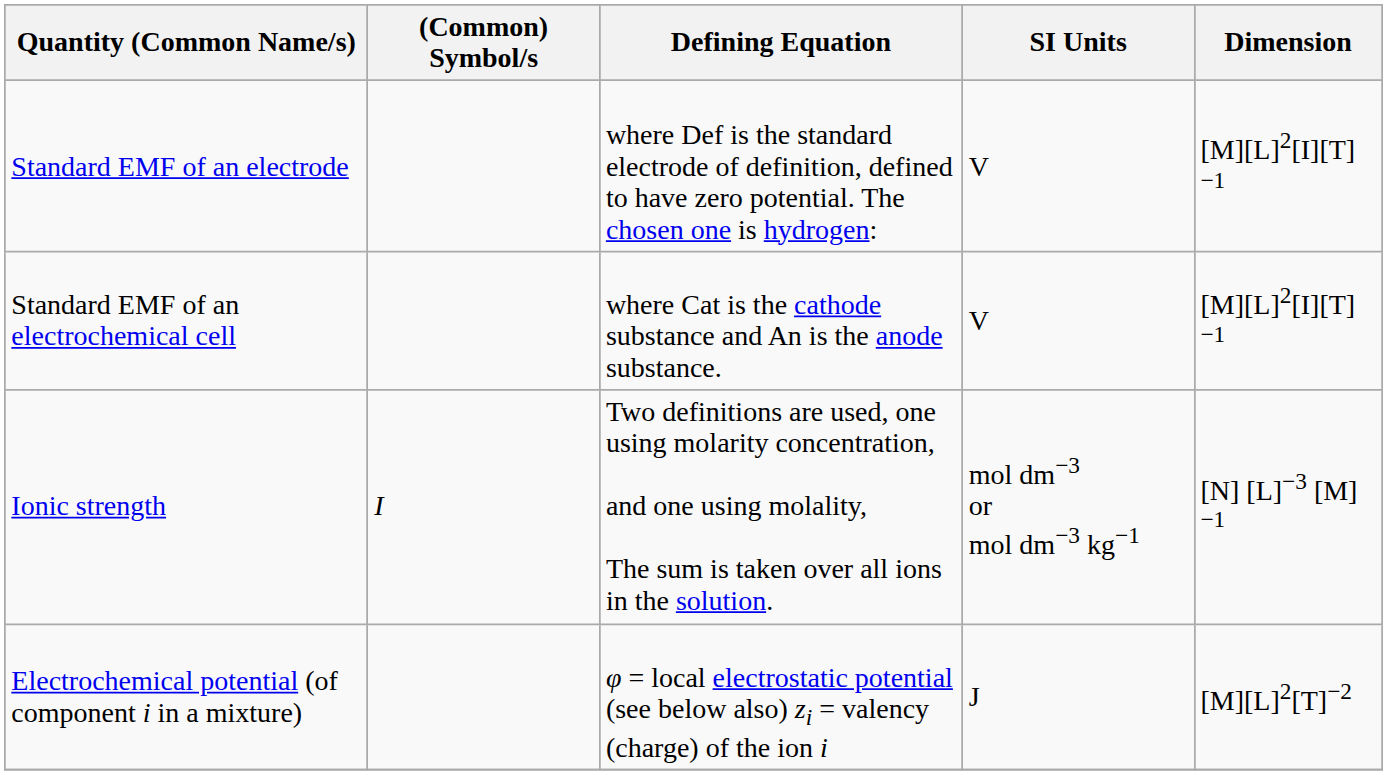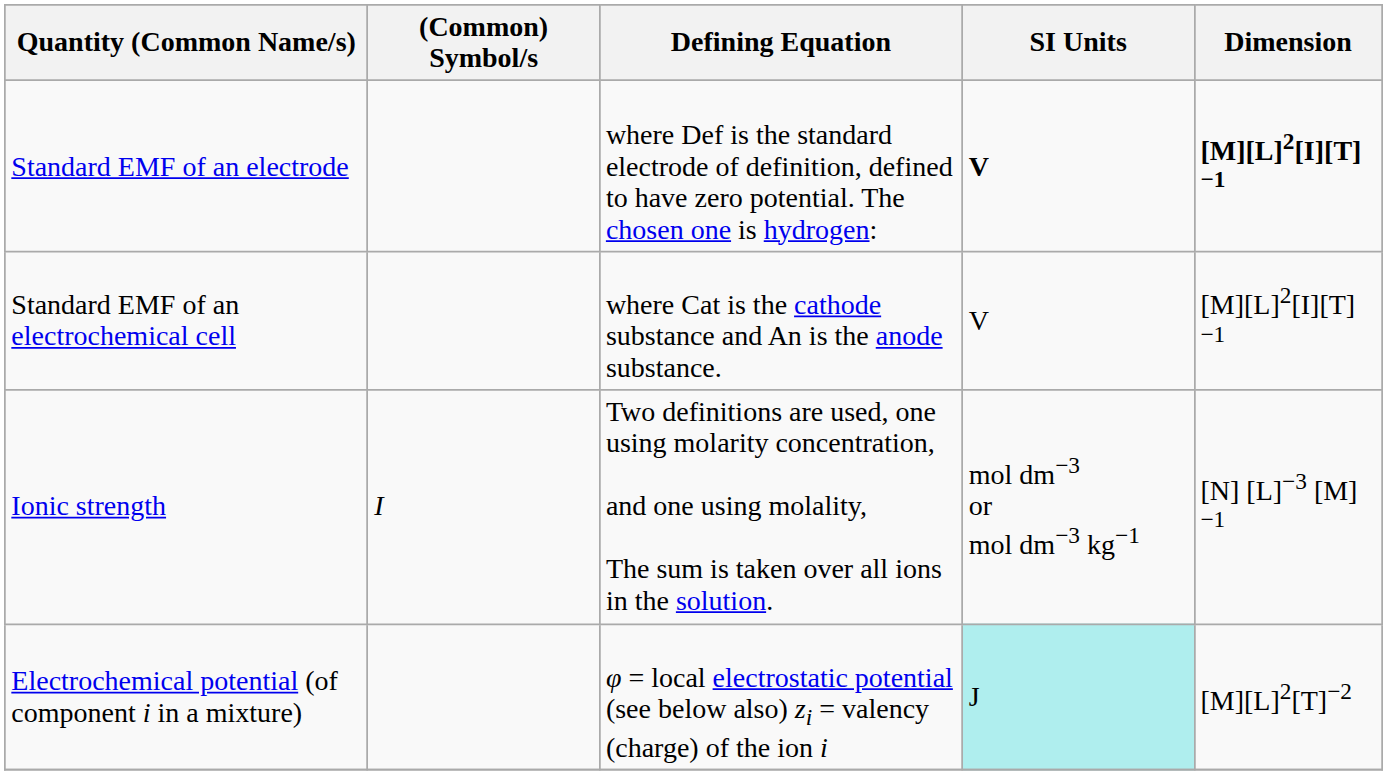Standard EMF of an electrode | SI Units: normal -> bold
Standard EMF of an electrode | Dimension: normal -> bold
Electrochemical potential (of component i in a mixture) | SI Units: no background -> paleturquoise background
